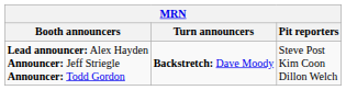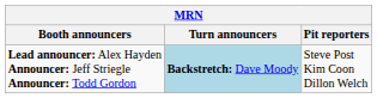row 3 | Turn announcers: no background -> lightblue background
